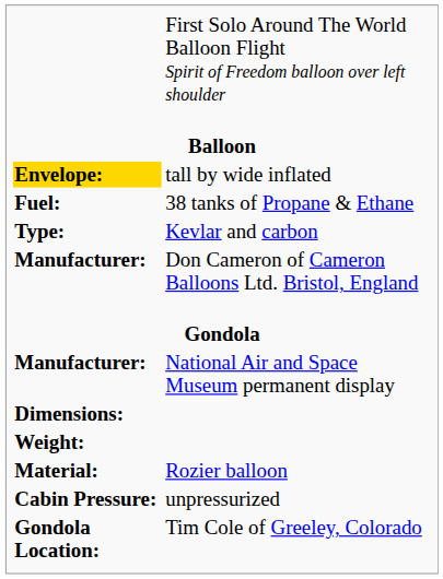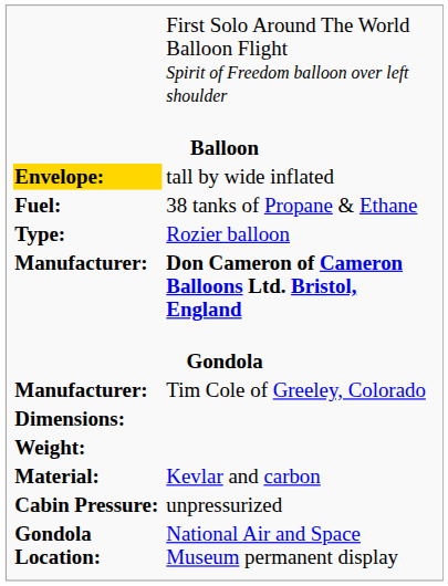row 5 | column 2: Kevlar and carbon -> Rozier balloon
row 6 | column 2: normal -> bold
row 8 | column 2: National Air and Space Museum permanent display -> Tim Cole of Greeley, Colorado
row 11 | column 2: Rozier balloon -> Kevlar and carbon
row 13 | column 2: Tim Cole of Greeley, Colorado -> National Air and Space Museum permanent display
